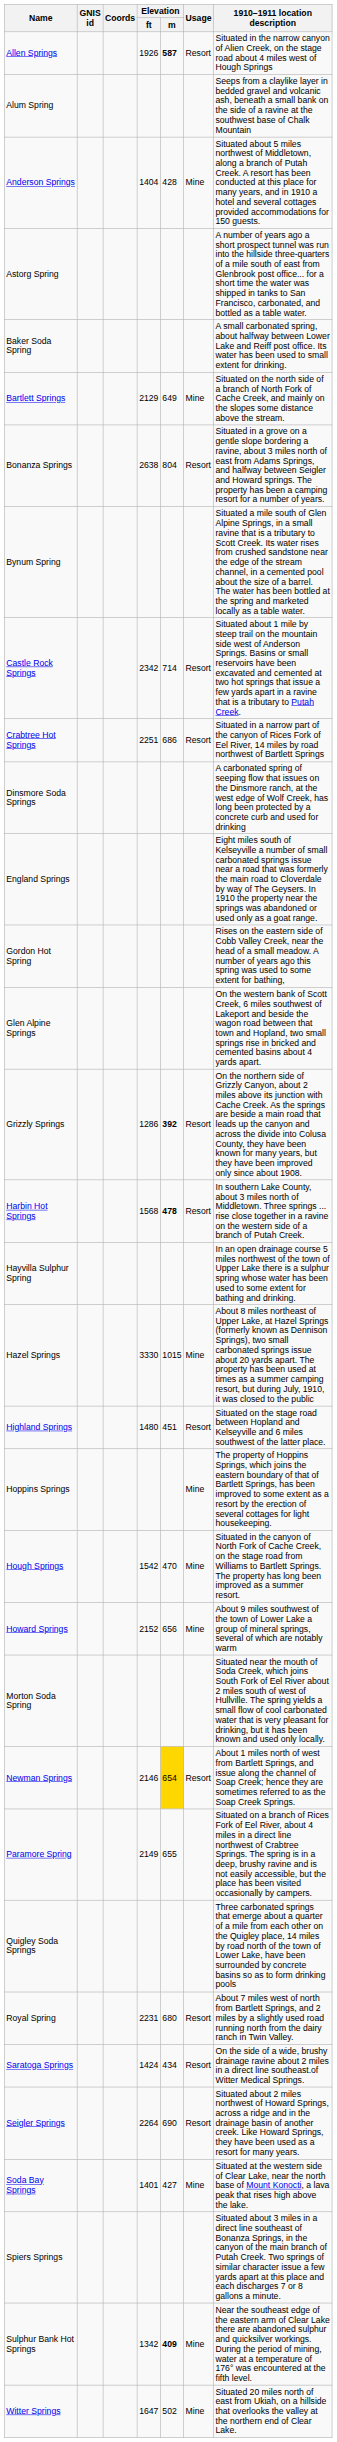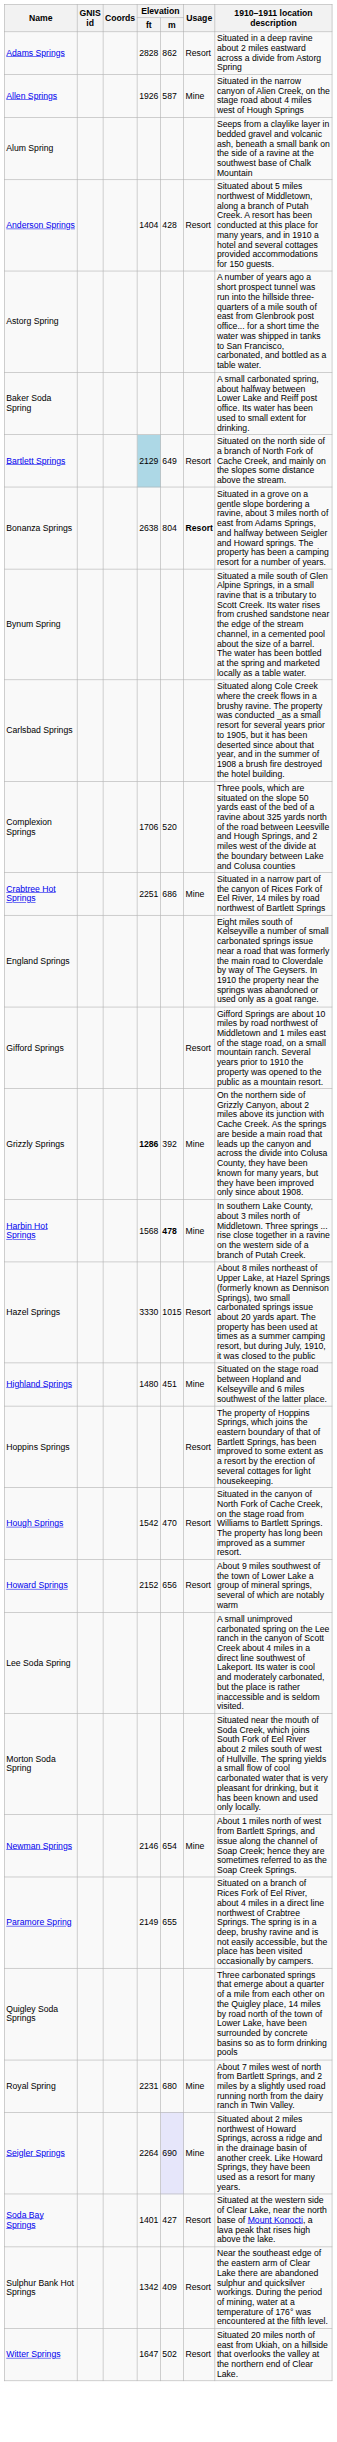+ row: Adams Springs | 2828 | 862 | Resort | Situated in a deep ravine about 2 miles eastward across a divide from Astorg Spring
Allen Springs | Elevation / m: bold -> normal
Allen Springs | Usage: Resort -> Mine
Anderson Springs | Usage: Mine -> Resort
Bartlett Springs | Elevation / ft: no background -> lightblue background
Bartlett Springs | Usage: Mine -> Resort
Bonanza Springs | Usage: normal -> bold
+ row: Carlsbad Springs | Situated along Cole Creek where the creek flows in a brushy ravine. The property was conducted _as a small resort for several years prior to 1905, but it has been deserted since about that year, and in the summer of 1908 a brush fire destroyed the hotel building.
- row: Castle Rock Springs | 2342 | 714 | Resort | Situated about 1 mile by steep trail on the mountain side west of Anderson Springs. Basins or small reservoirs have been excavated and cemented at two hot springs that issue a few yards apart in a ravine that is a tributary to Putah Creek.
+ row: Complexion Springs | 1706 | 520 | Three pools, which are situated on the slope 50 yards east of the bed of a ravine about 325 yards north of the road between Leesville and Hough Springs, and 2 miles west of the divide at the boundary between Lake and Colusa counties
Crabtree Hot Springs | Usage: Resort -> Mine
- row: Dinsmore Soda Springs | A carbonated spring of seeping flow that issues on the Dinsmore ranch, at the west edge of Wolf Creek, has long been protected by a concrete curb and used for drinking
- row: Gordon Hot Spring | Rises on the eastern side of Cobb Valley Creek, near the head of a small meadow. A number of years ago this spring was used to some extent for bathing,
+ row: Gifford Springs | Resort | Gifford Springs are about 10 miles by road northwest of Middletown and 1 miles east of the stage road, on a small mountain ranch. Several years prior to 1910 the property was opened to the public as a mountain resort.
- row: Glen Alpine Springs | On the western bank of Scott Creek, 6 miles southwest of Lakeport and beside the wagon road between that town and Hopland, two small springs rise in bricked and cemented basins about 4 yards apart.
Grizzly Springs | Elevation / ft: normal -> bold
Grizzly Springs | Elevation / m: bold -> normal
Grizzly Springs | Usage: Resort -> Mine
Harbin Hot Springs | Usage: Resort -> Mine
- row: Hayvilla Sulphur Spring | In an open drainage course 5 miles northwest of the town of Upper Lake there is a sulphur spring whose water has been used to some extent for bathing and drinking.
Hazel Springs | Usage: Mine -> Resort
Highland Springs | Usage: Resort -> Mine
Hoppins Springs | Usage: Mine -> Resort
Hough Springs | Usage: Mine -> Resort
Howard Springs | Usage: Mine -> Resort
+ row: Lee Soda Spring | A small unimproved carbonated spring on the Lee ranch in the canyon of Scott Creek about 4 miles in a direct line southwest of Lakeport. Its water is cool and moderately carbonated, but the place is rather inaccessible and is seldom visited.
Newman Springs | Elevation / m: gold background -> no background
Newman Springs | Usage: Resort -> Mine
Royal Spring | Usage: Resort -> Mine
- row: Saratoga Springs | 1424 | 434 | Resort | On the side of a wide, brushy drainage ravine about 2 miles in a direct line southeast.of Witter Medical Springs.
Seigler Springs | Elevation / m: no background -> lavender background
Seigler Springs | Usage: Resort -> Mine
Soda Bay Springs | Usage: Mine -> Resort
- row: Spiers Springs | Situated about 3 miles in a direct line southeast of Bonanza Springs, in the canyon of the main branch of Putah Creek. Two springs of similar character issue a few yards apart at this place and each discharges 7 or 8 gallons a minute.
Sulphur Bank Hot Springs | Elevation / m: bold -> normal
Sulphur Bank Hot Springs | Usage: Mine -> Resort
Witter Springs | Usage: Mine -> Resort
